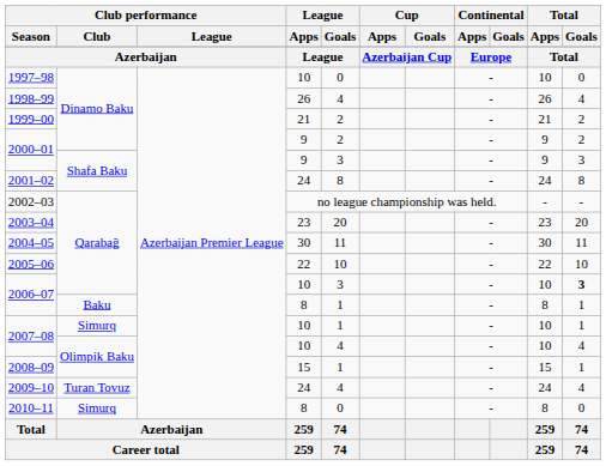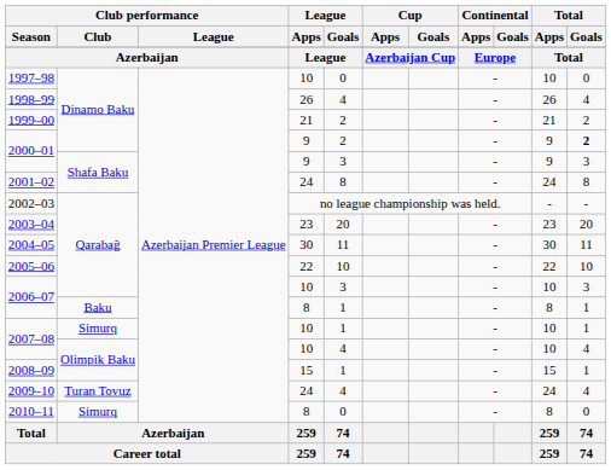2000–01 / Dinamo Baku | Total / Goals: normal -> bold
2006–07 / Qarabağ | Total / Goals: bold -> normal
